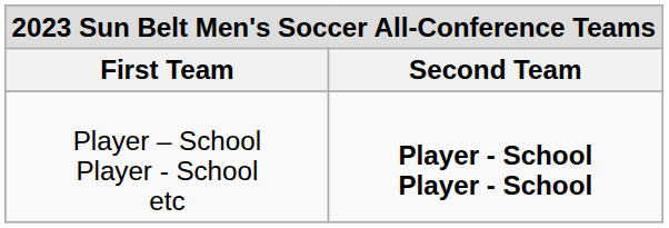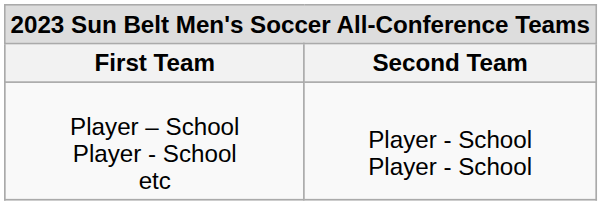Player – School Player - School etc | Second Team: bold -> normal
